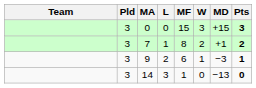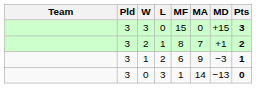columns swapped: W <-> MA
